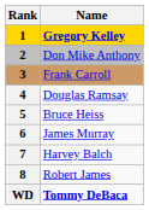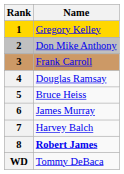Gregory Kelley | Name: bold -> normal
Robert James | Name: normal -> bold
Tommy DeBaca | Name: bold -> normal
